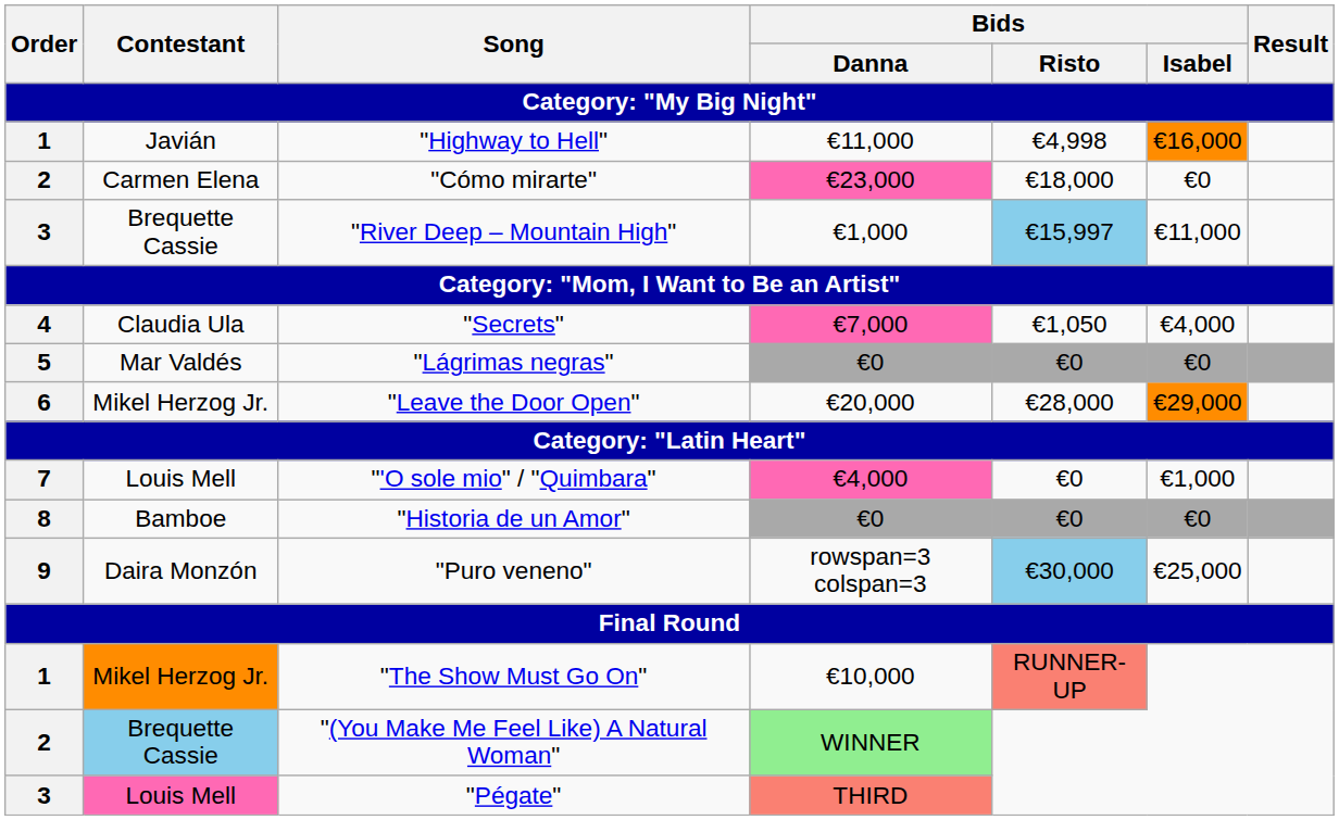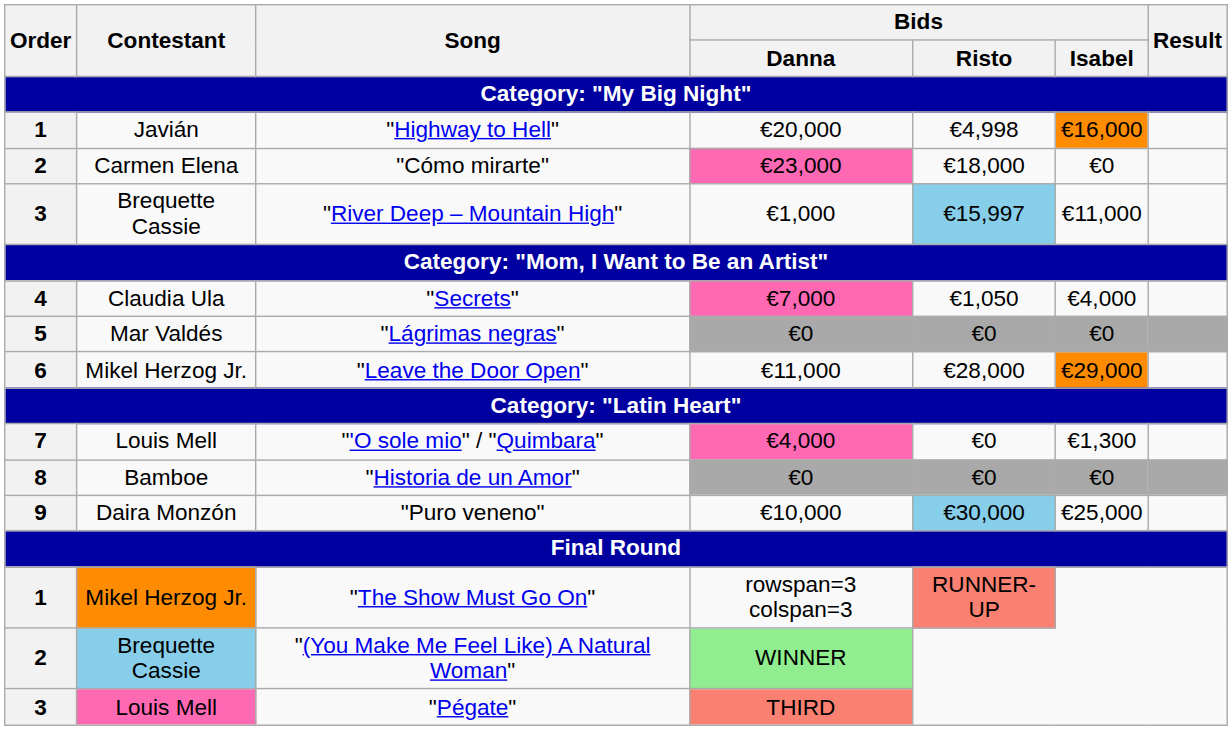"Highway to Hell" | Bids / Danna: €11,000 -> €20,000
"Leave the Door Open" | Bids / Danna: €20,000 -> €11,000
"'O sole mio" / "Quimbara" | Bids / Isabel: €1,000 -> €1,300
"Puro veneno" | Bids / Danna: rowspan=3 colspan=3 -> €10,000
"The Show Must Go On" | Bids / Danna: €10,000 -> rowspan=3 colspan=3
